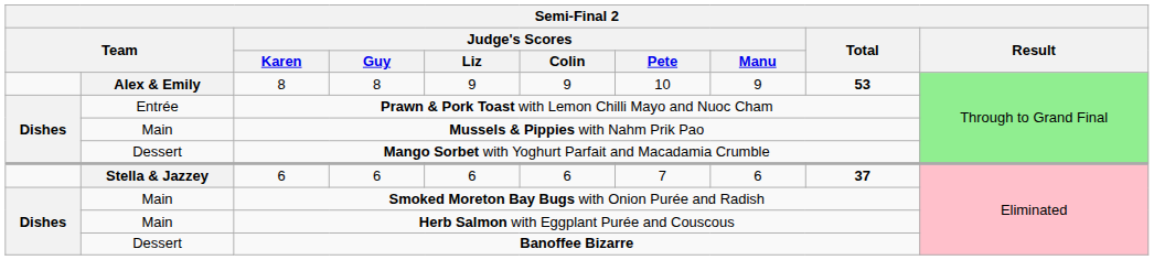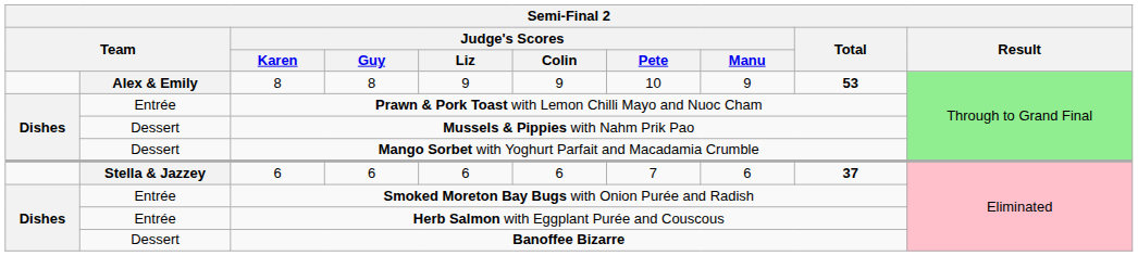Mussels & Pippies with Nahm Prik Pao | column 2: Main -> Dessert
Smoked Moreton Bay Bugs with Onion Purée and Radish | column 2: Main -> Entrée
Herb Salmon with Eggplant Purée and Couscous | column 2: Main -> Entrée
